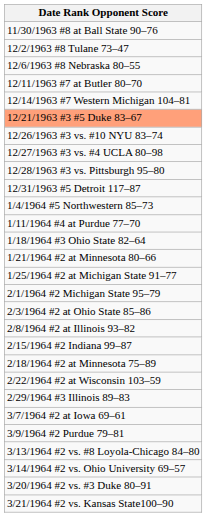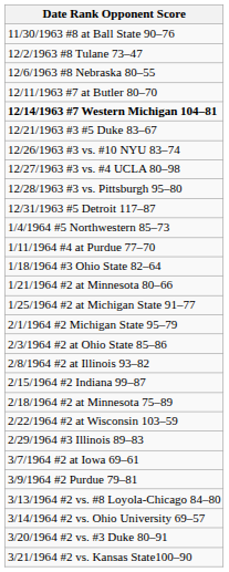row 6 | column 1: normal -> bold
row 7 | column 1: lightsalmon background -> no background
